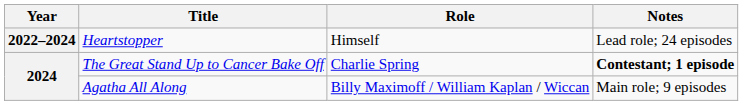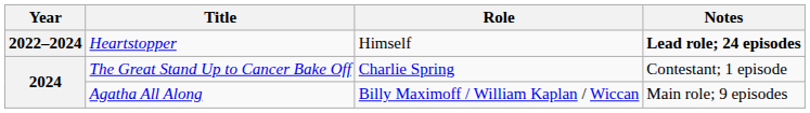Heartstopper | Notes: normal -> bold
The Great Stand Up to Cancer Bake Off | Notes: bold -> normal
